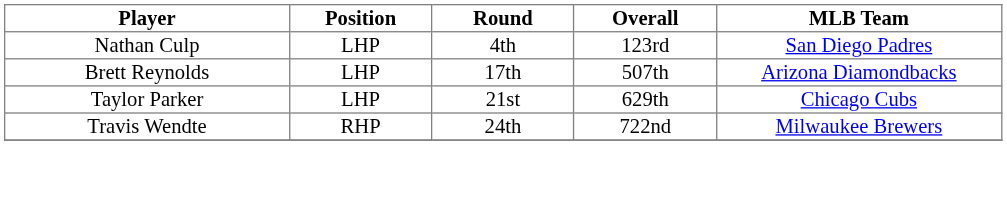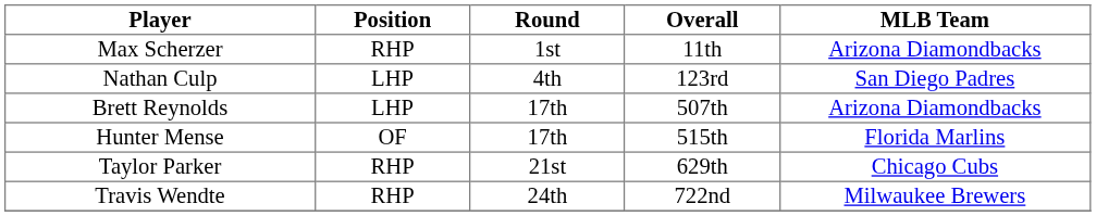+ row: Max Scherzer | RHP | 1st | 11th | Arizona Diamondbacks
+ row: Hunter Mense | OF | 17th | 515th | Florida Marlins
Taylor Parker | Position: LHP -> RHP
